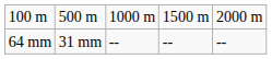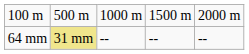64 mm | column 2: no background -> khaki background
